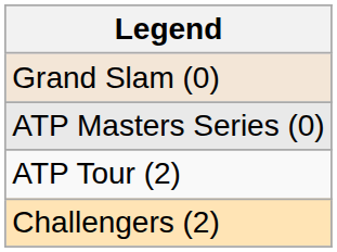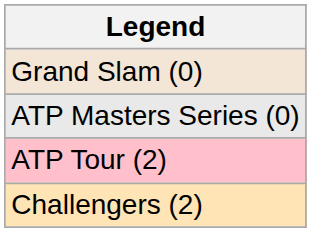row 4 | column 1: no background -> pink background
